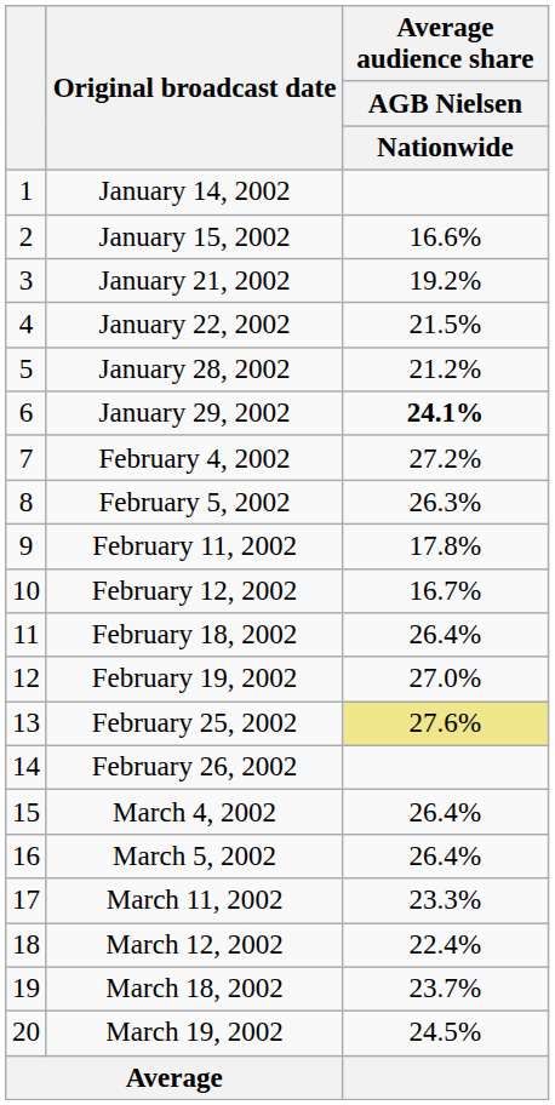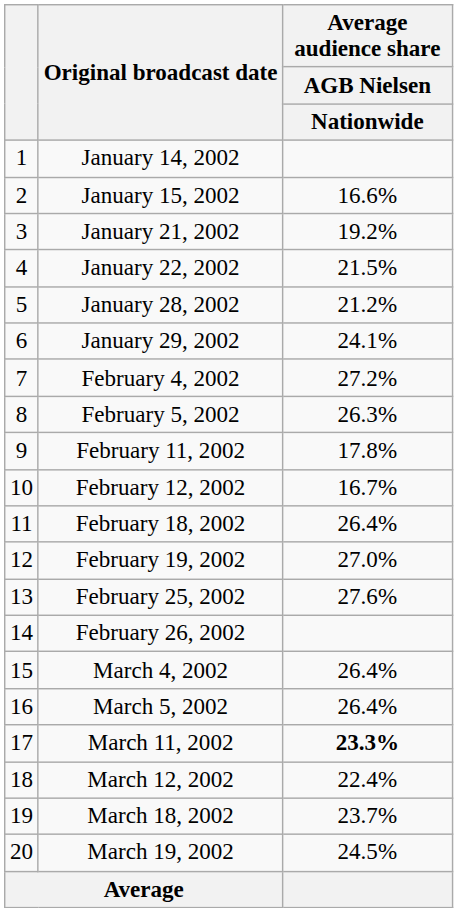January 29, 2002 | Average audience share / AGB Nielsen / Nationwide: bold -> normal
February 25, 2002 | Average audience share / AGB Nielsen / Nationwide: khaki background -> no background
March 11, 2002 | Average audience share / AGB Nielsen / Nationwide: normal -> bold
